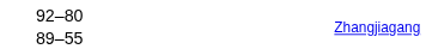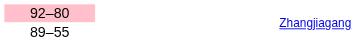92–80 | column 1: no background -> pink background
